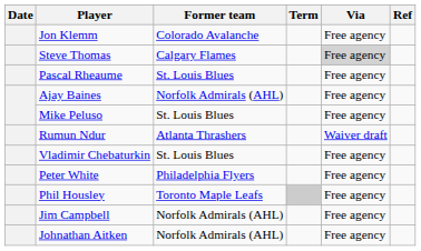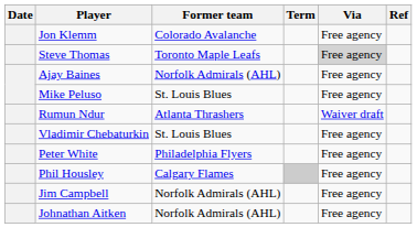Steve Thomas | Former team: Calgary Flames -> Toronto Maple Leafs
- row: Pascal Rheaume | St. Louis Blues | Free agency
Phil Housley | Former team: Toronto Maple Leafs -> Calgary Flames
